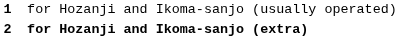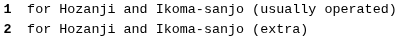2 | column 2: bold -> normal
